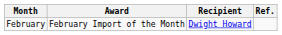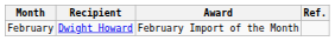columns swapped: Recipient <-> Award
